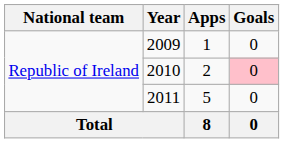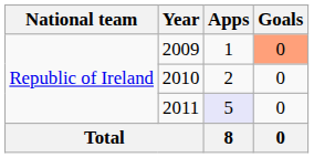2009 | Goals: no background -> lightsalmon background
2010 | Goals: pink background -> no background
2011 | Apps: no background -> lavender background
